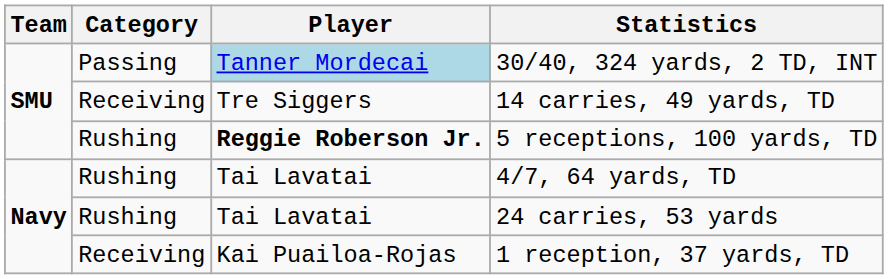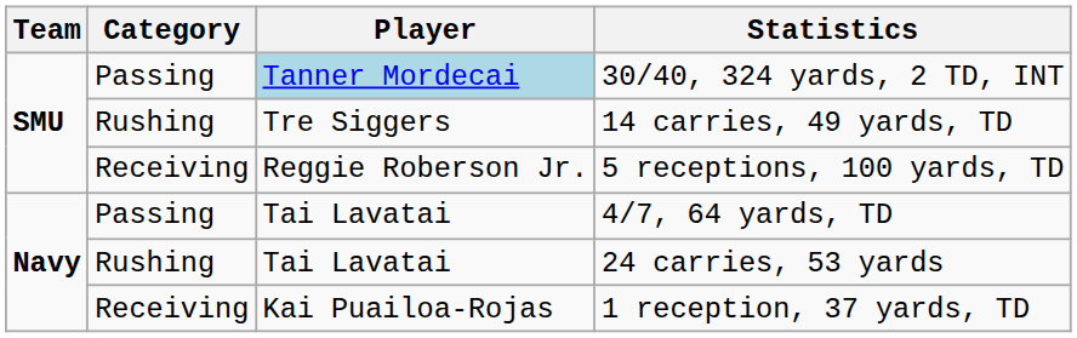14 carries, 49 yards, TD | Category: Receiving -> Rushing
5 receptions, 100 yards, TD | Category: Rushing -> Receiving
5 receptions, 100 yards, TD | Player: bold -> normal
4/7, 64 yards, TD | Category: Rushing -> Passing
